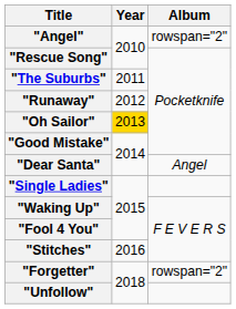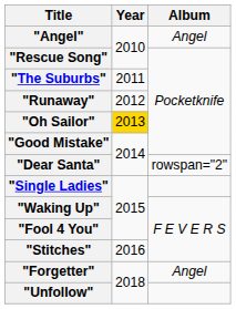"Angel" | Album: rowspan="2" -> Angel
"Dear Santa" | Album: Angel -> rowspan="2"
"Forgetter" | Album: rowspan="2" -> Angel
